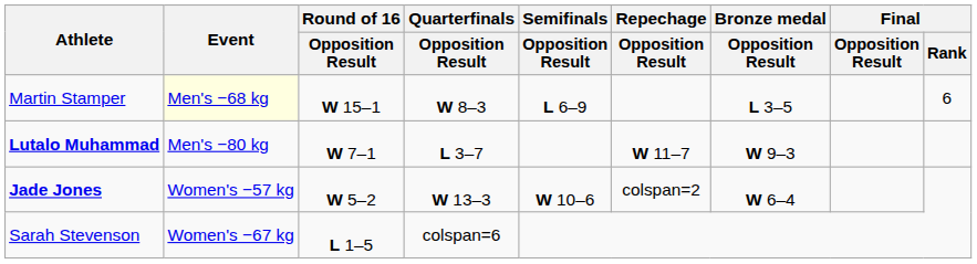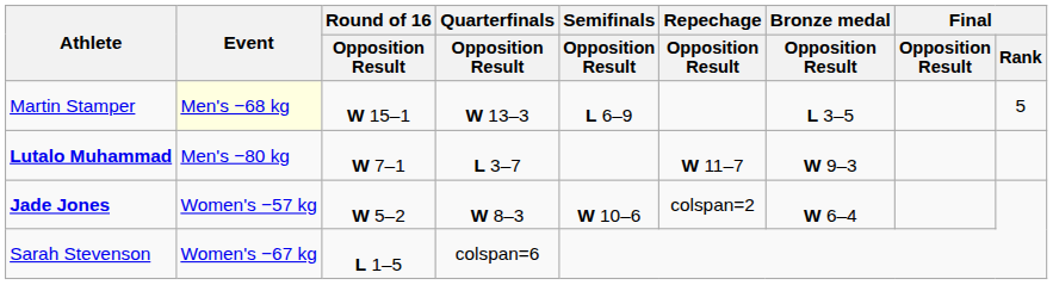Martin Stamper | Quarterfinals / Opposition Result: W 8–3 -> W 13–3
Martin Stamper | Final / Rank: 6 -> 5
Jade Jones | Quarterfinals / Opposition Result: W 13–3 -> W 8–3
